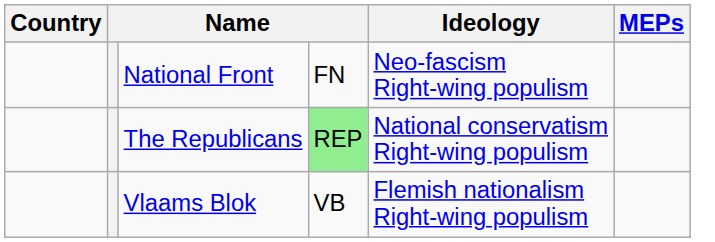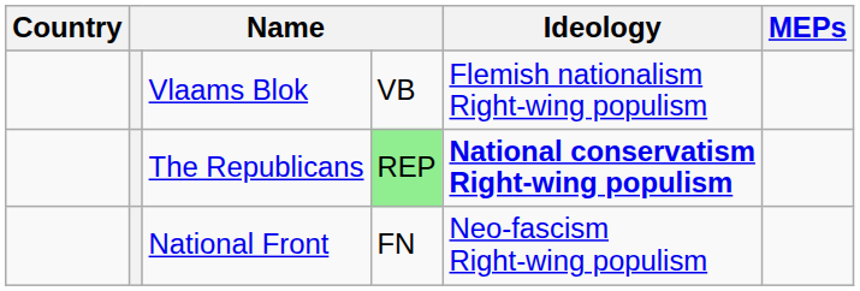rows swapped: National Front <-> Vlaams Blok
The Republicans | Ideology: normal -> bold
